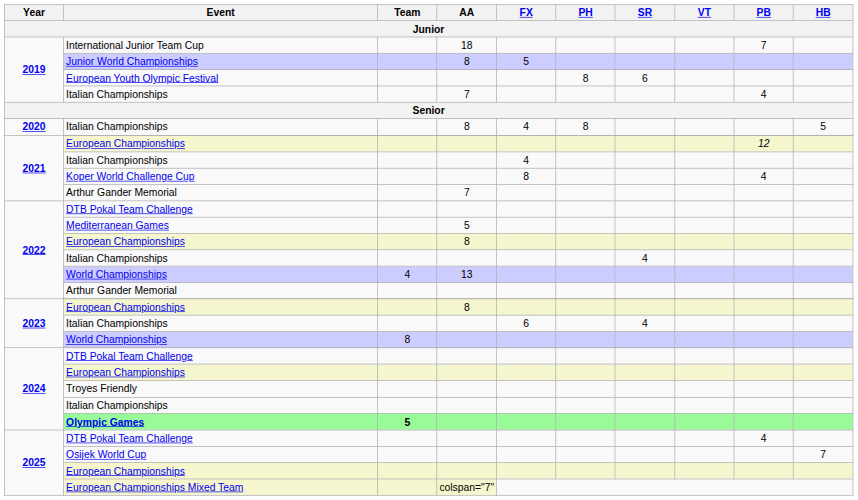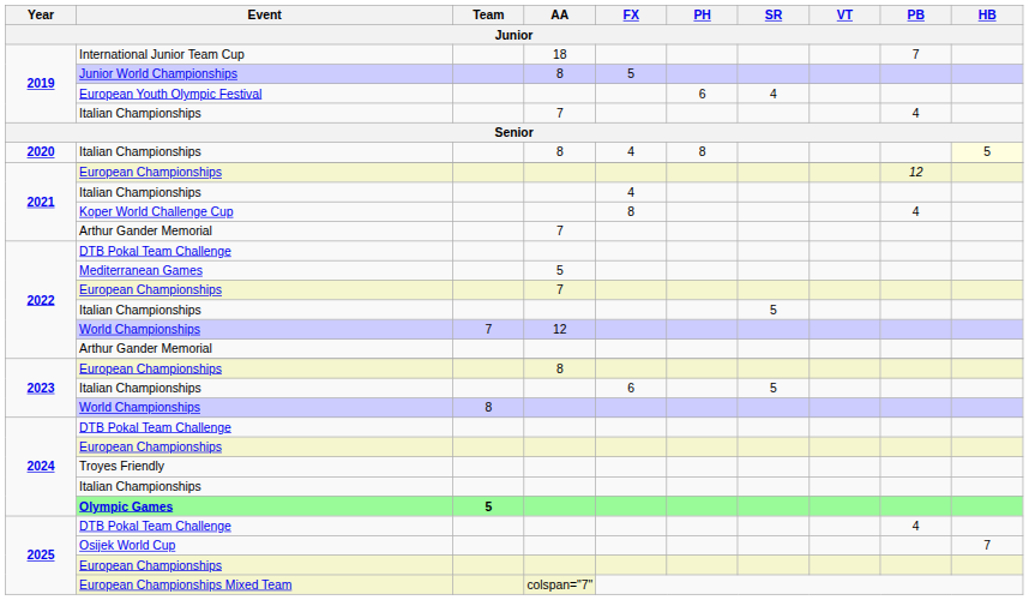European Youth Olympic Festival | PH: 8 -> 6
European Youth Olympic Festival | SR: 6 -> 4
2020 / Italian Championships | HB: no background -> lightyellow background
2022 / European Championships | AA: 8 -> 7
2022 / Italian Championships | SR: 4 -> 5
2022 / World Championships | Team: 4 -> 7
2022 / World Championships | AA: 13 -> 12
2023 / Italian Championships | SR: 4 -> 5
